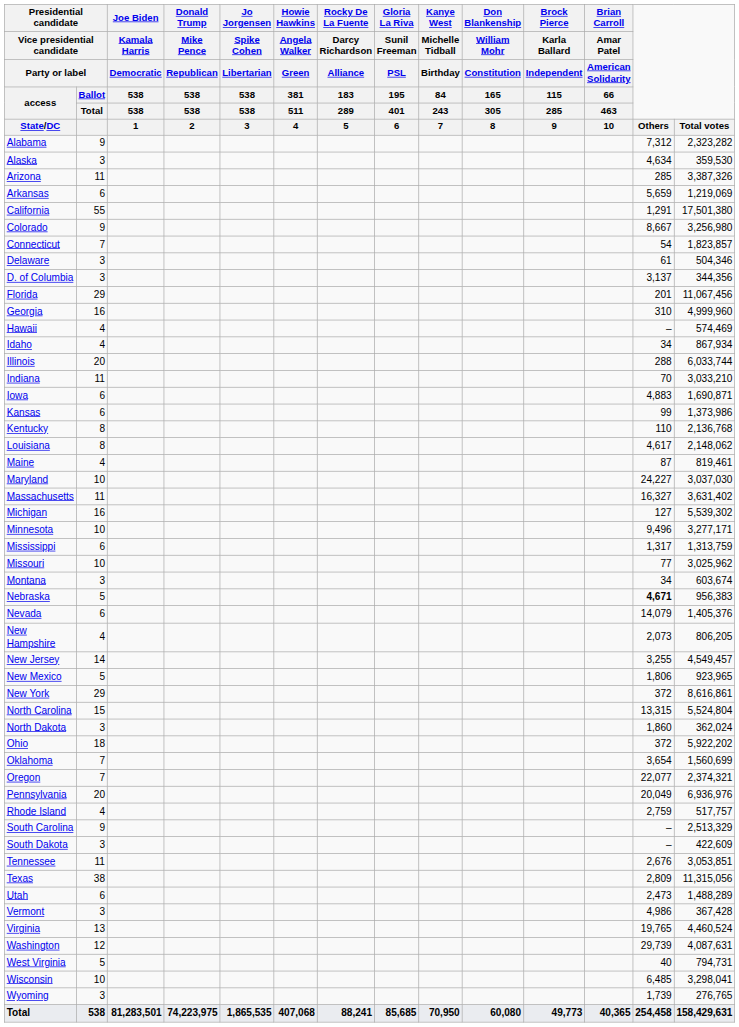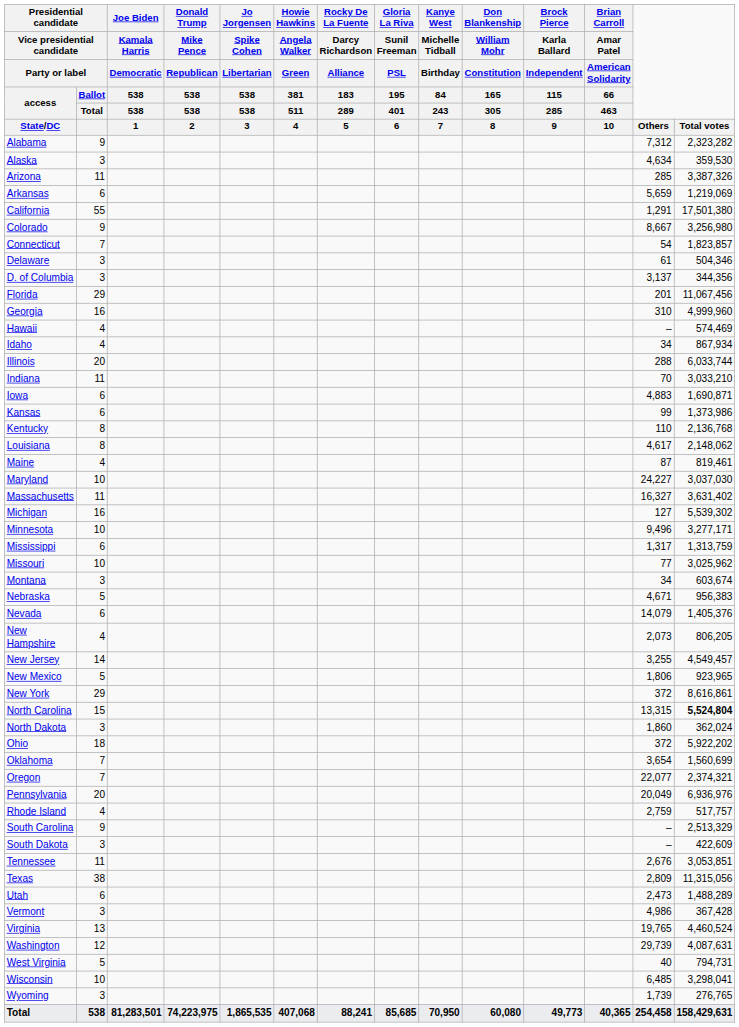Nebraska | Others: bold -> normal
North Carolina | Total votes: normal -> bold
